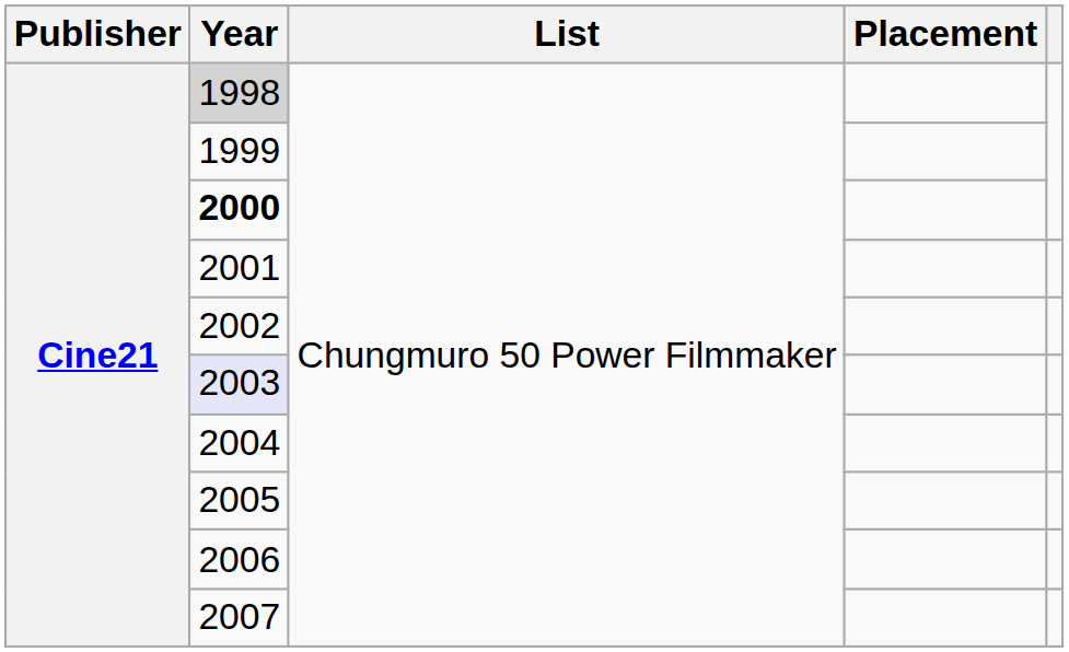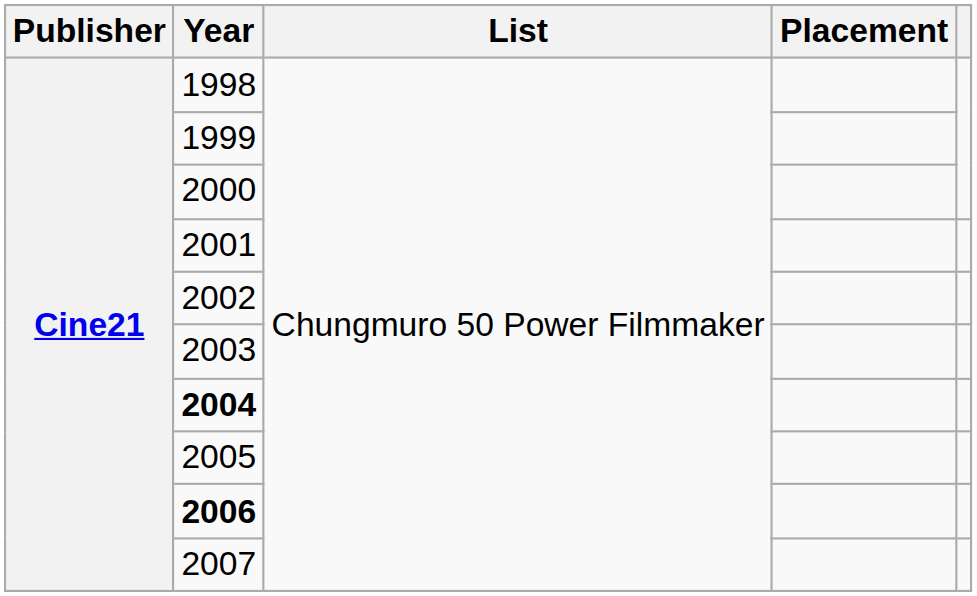1998 | Year: lightgrey background -> no background
2000 | Year: bold -> normal
2003 | Year: lavender background -> no background
2004 | Year: normal -> bold
2006 | Year: normal -> bold
